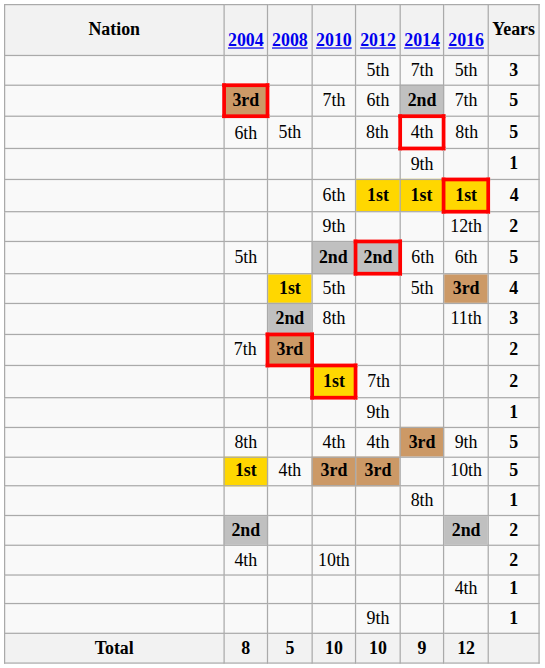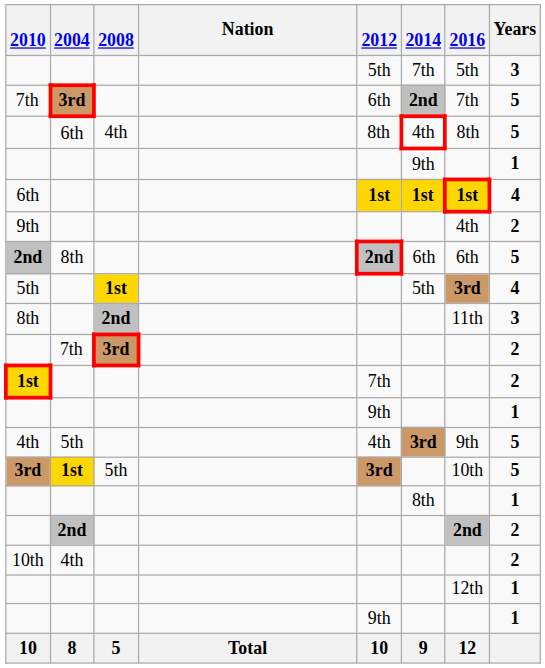columns swapped: Nation <-> 2010
row 4 | 2008: 5th -> 4th
row 7 | 2016: 12th -> 4th
row 8 | 2004: 5th -> 8th
row 14 | 2004: 8th -> 5th
row 15 | 2008: 4th -> 5th
row 19 | 2016: 4th -> 12th
